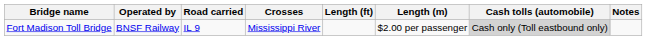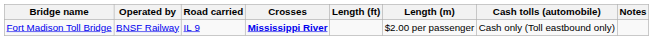Fort Madison Toll Bridge | Crosses: normal -> bold
Fort Madison Toll Bridge | Cash tolls (automobile): lightgrey background -> no background
